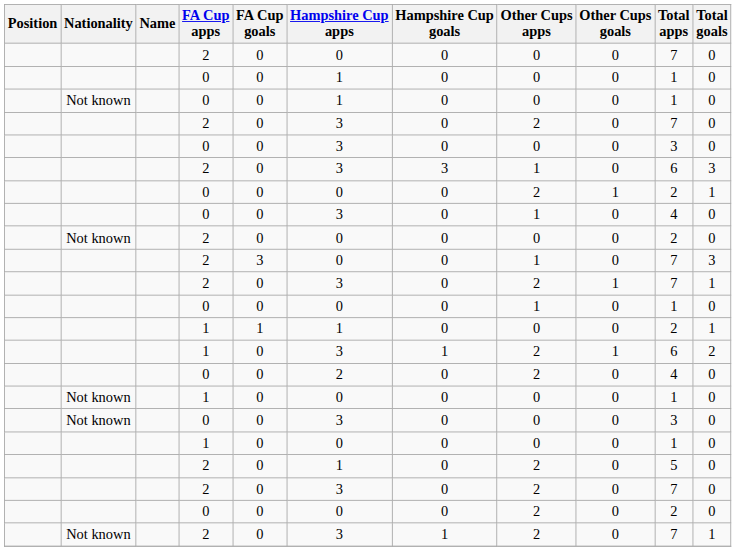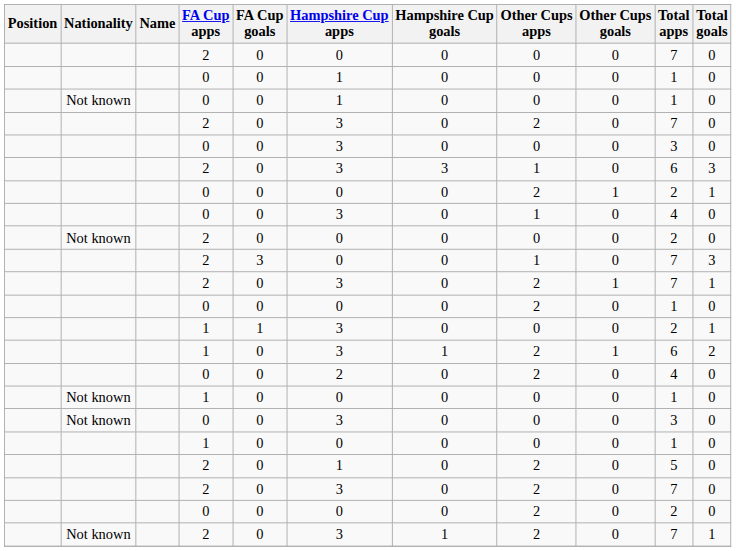row 13 | Other Cups apps: 1 -> 2
row 14 | Hampshire Cup apps: 1 -> 3
